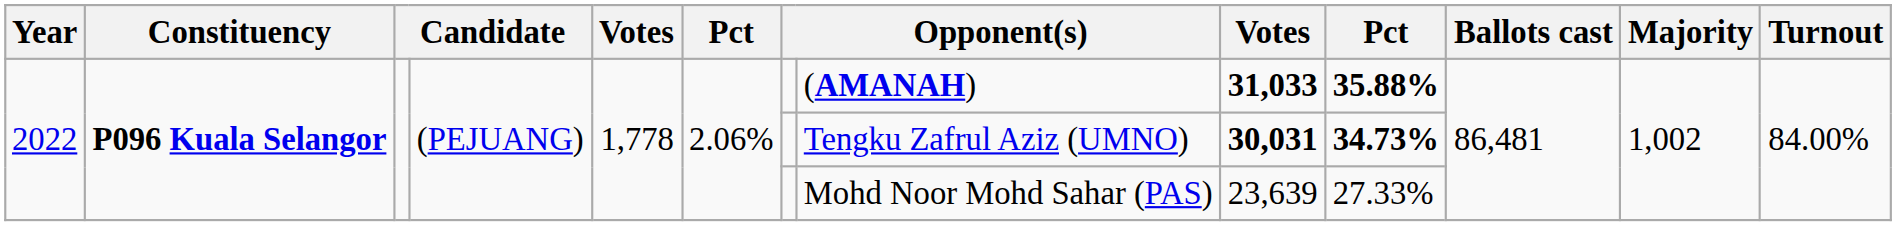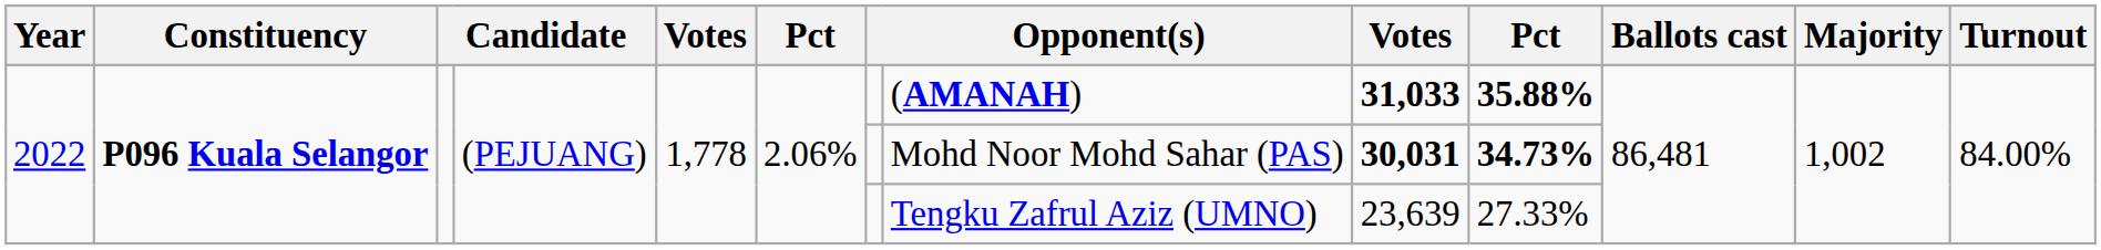row 3 | column 8: Tengku Zafrul Aziz (UMNO) -> Mohd Noor Mohd Sahar (PAS)
row 4 | column 8: Mohd Noor Mohd Sahar (PAS) -> Tengku Zafrul Aziz (UMNO)
